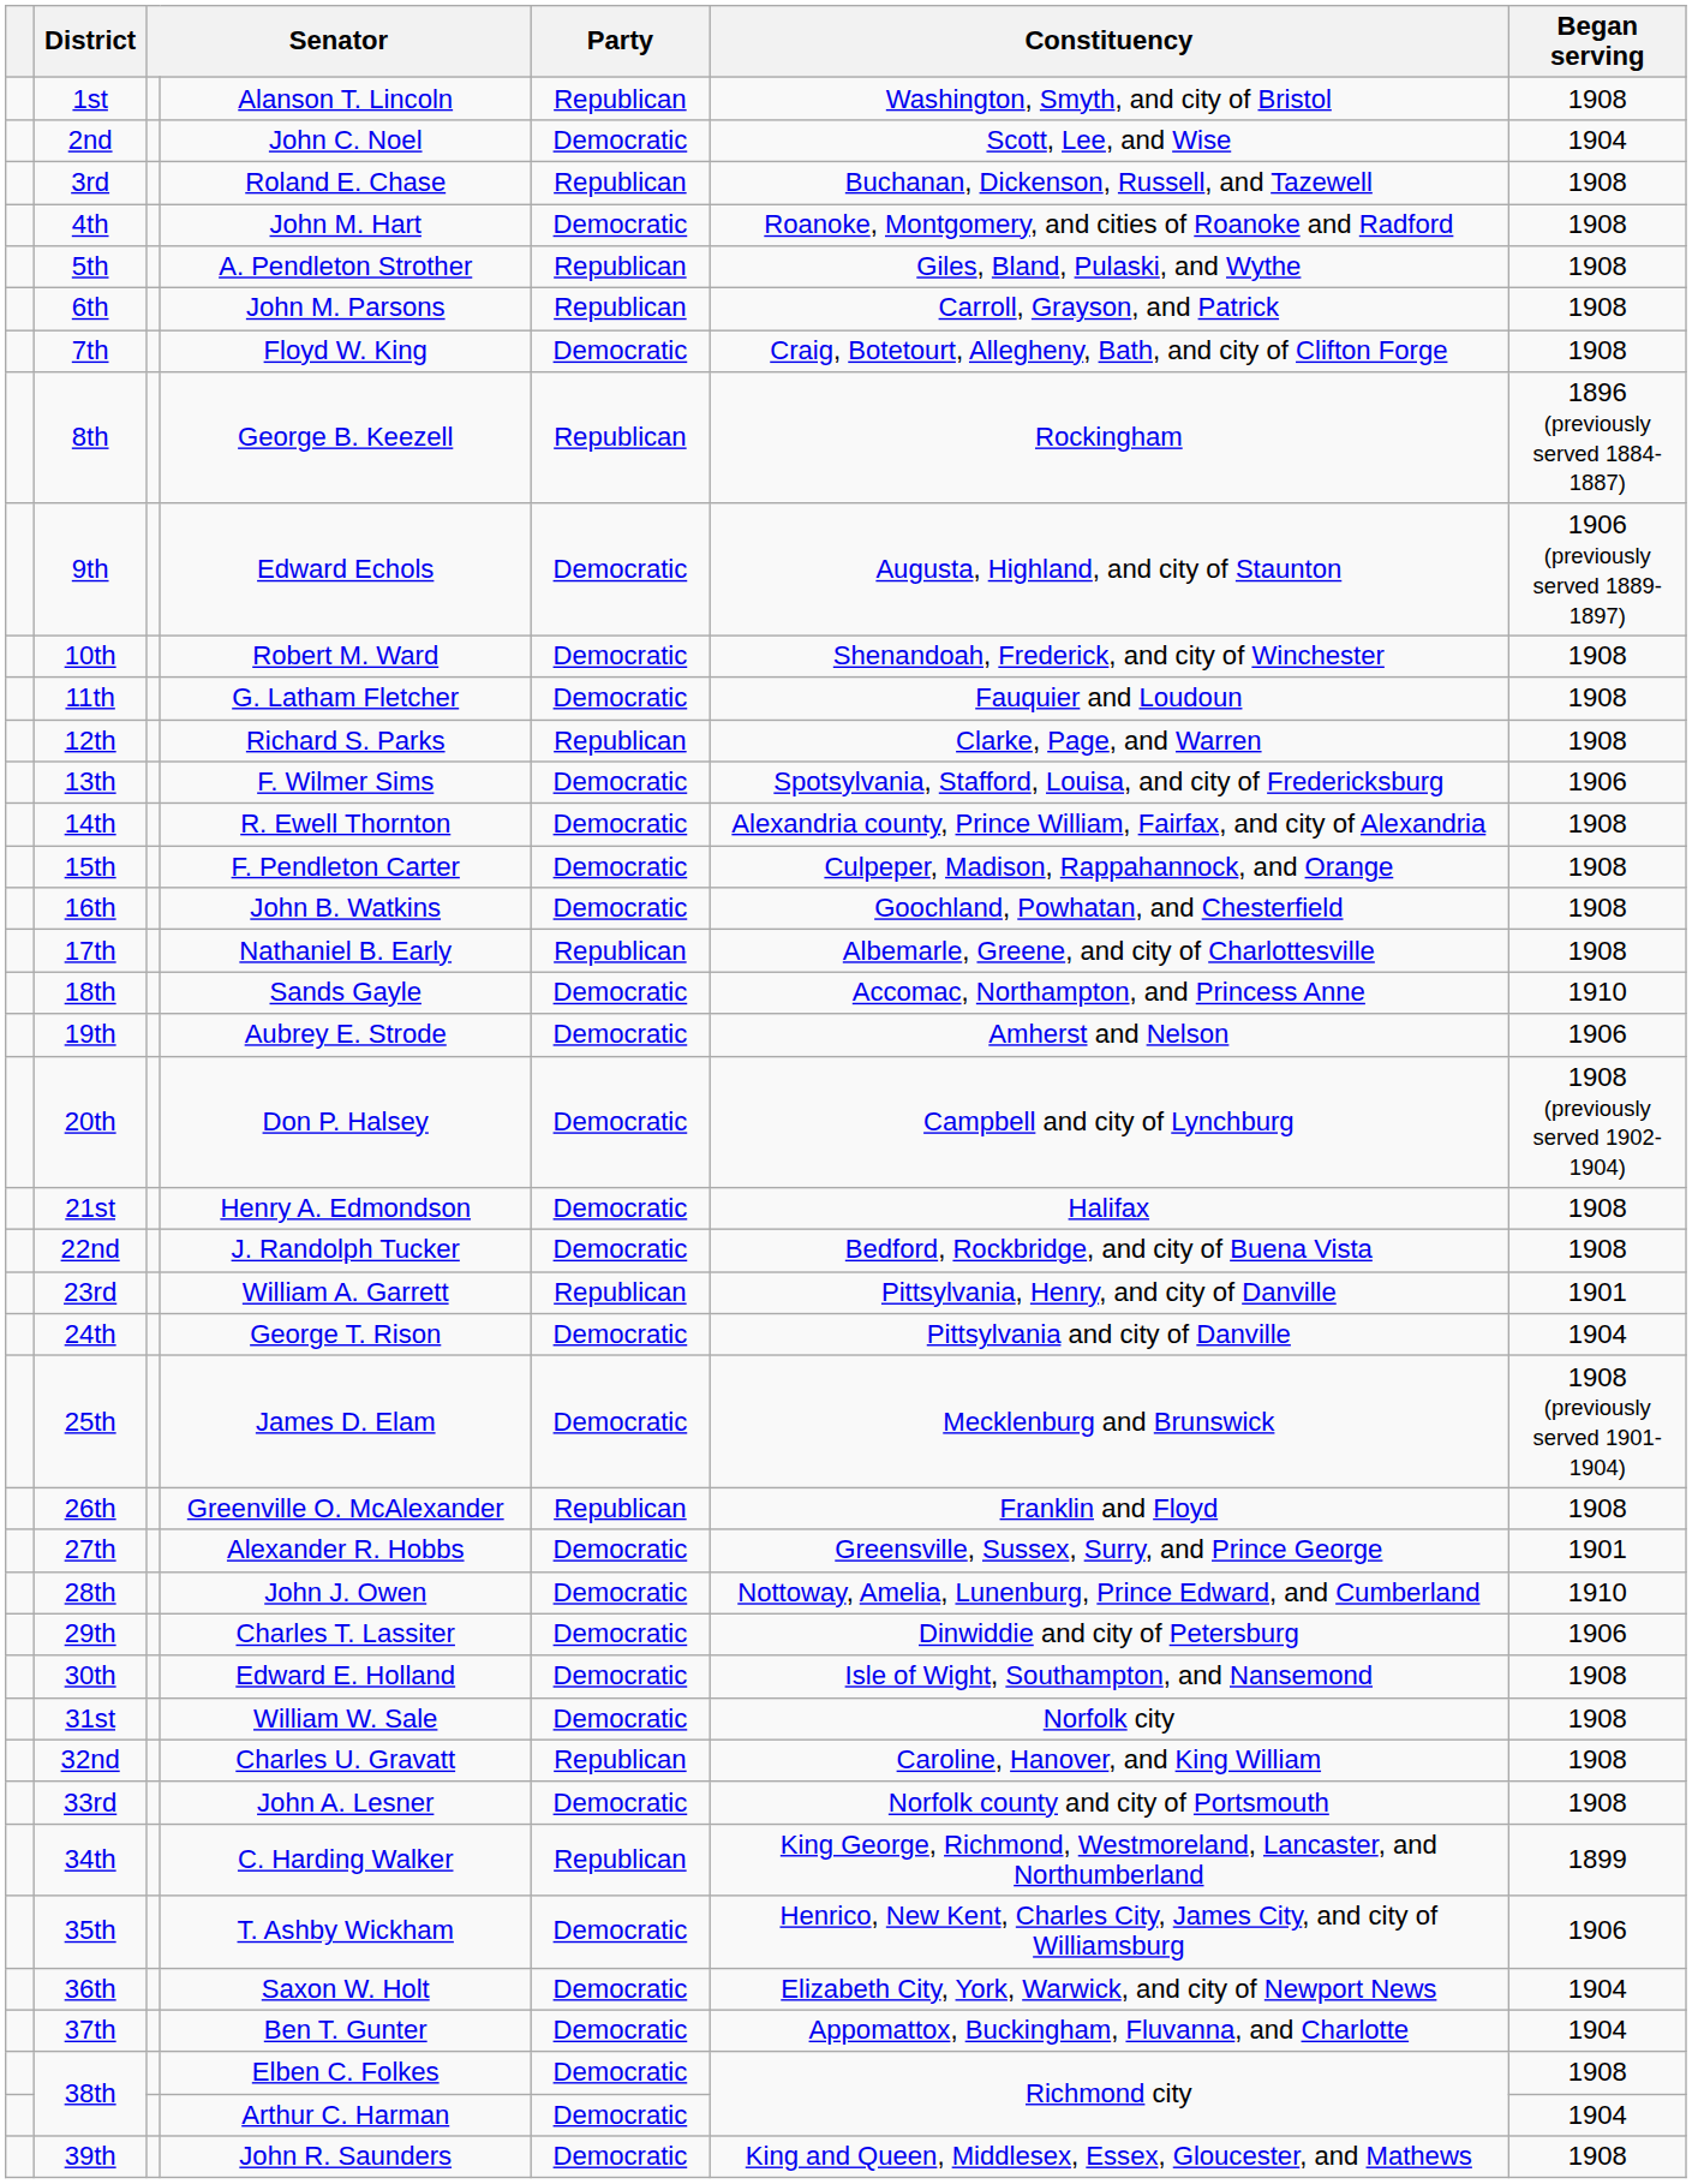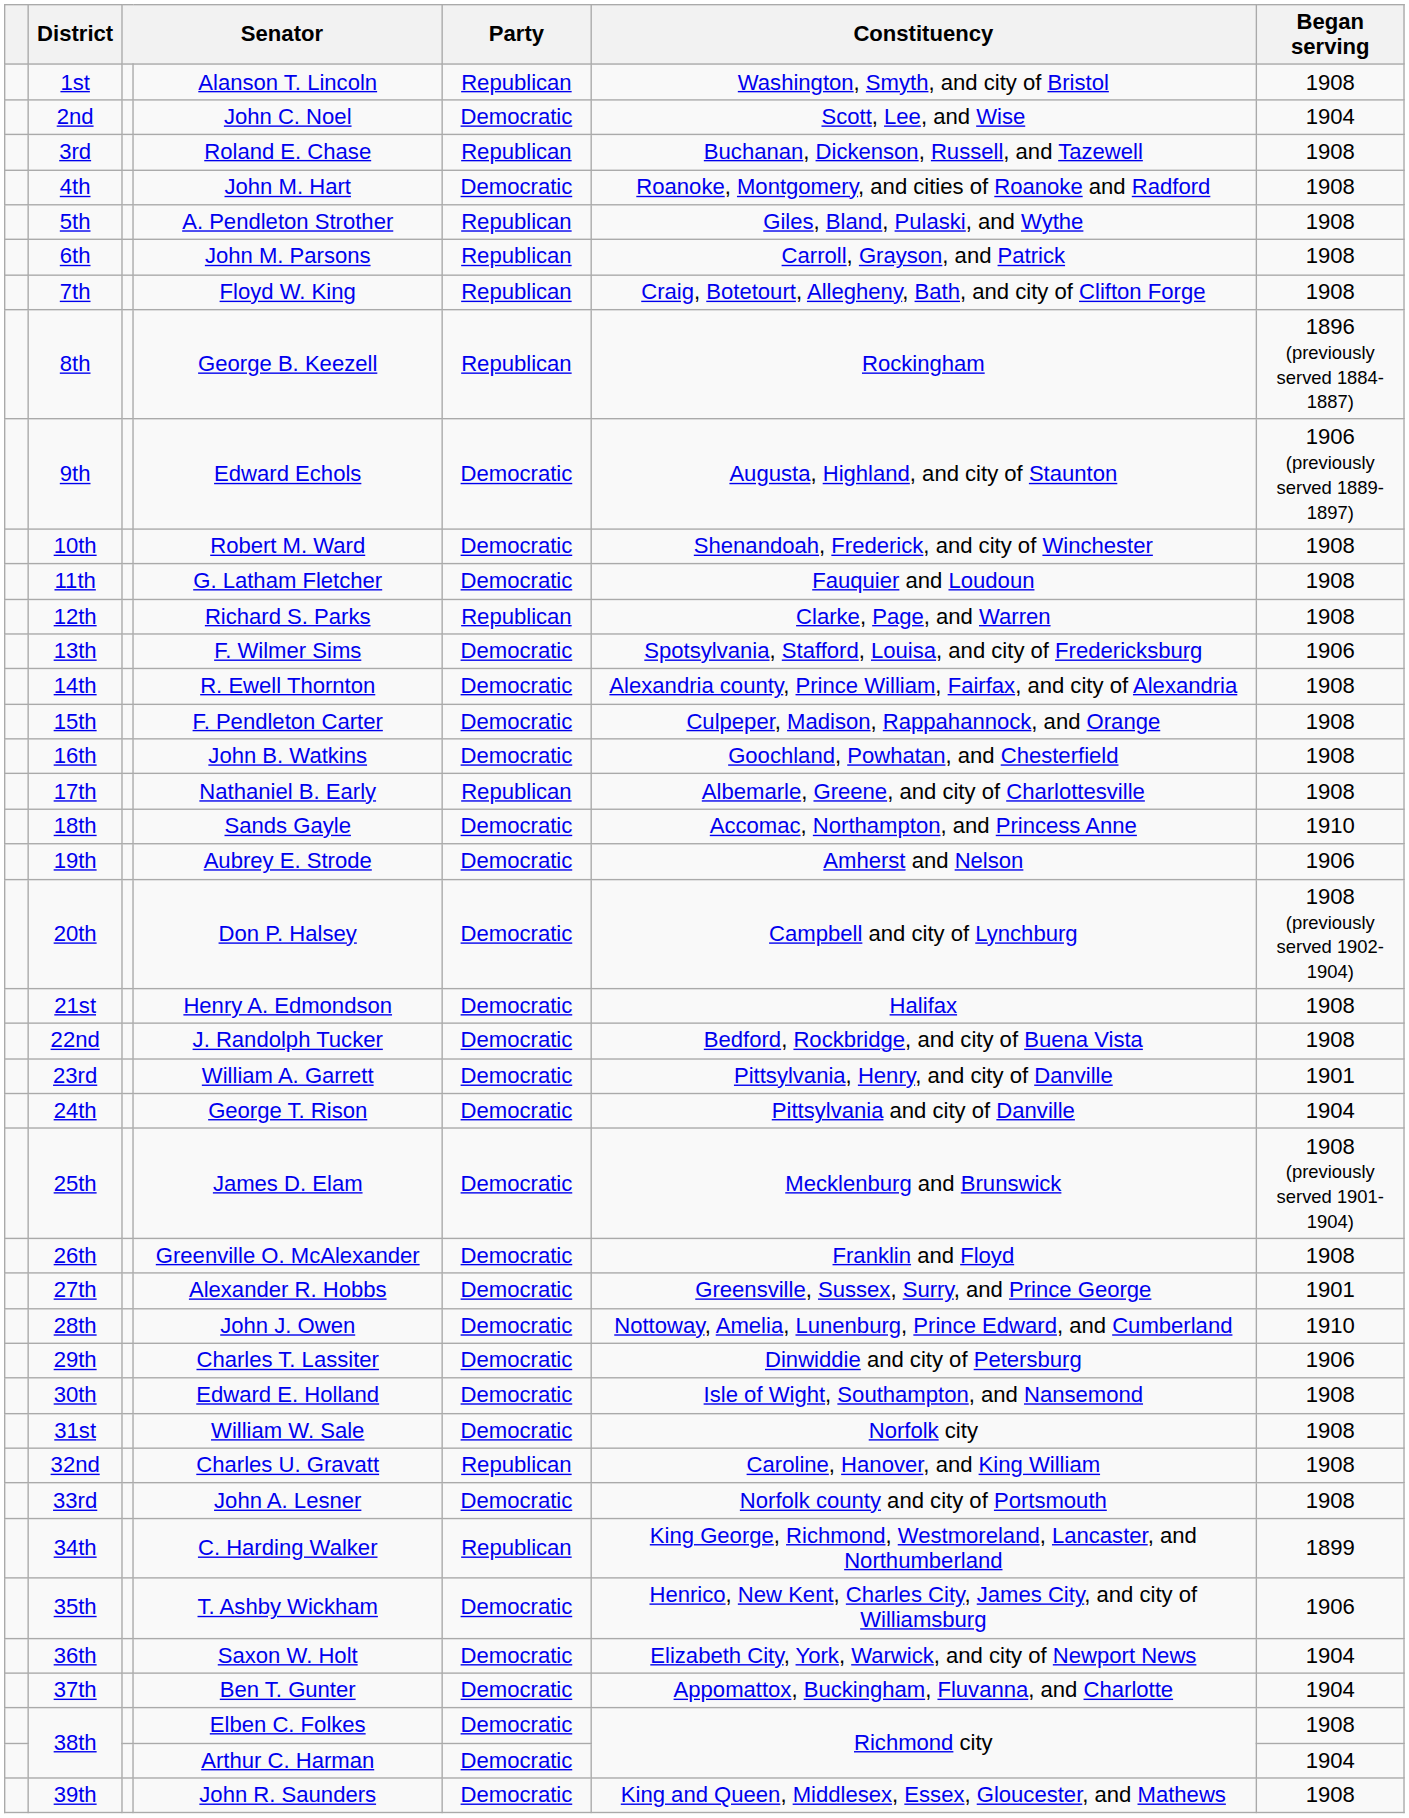Floyd W. King | Party: Democratic -> Republican
William A. Garrett | Party: Republican -> Democratic
Greenville O. McAlexander | Party: Republican -> Democratic
